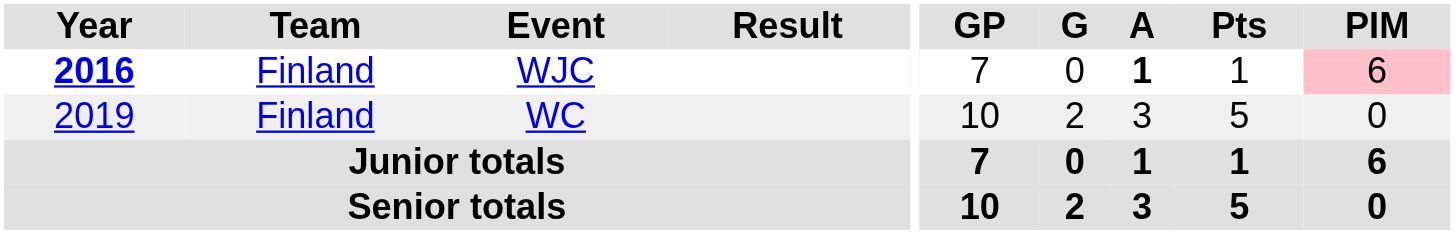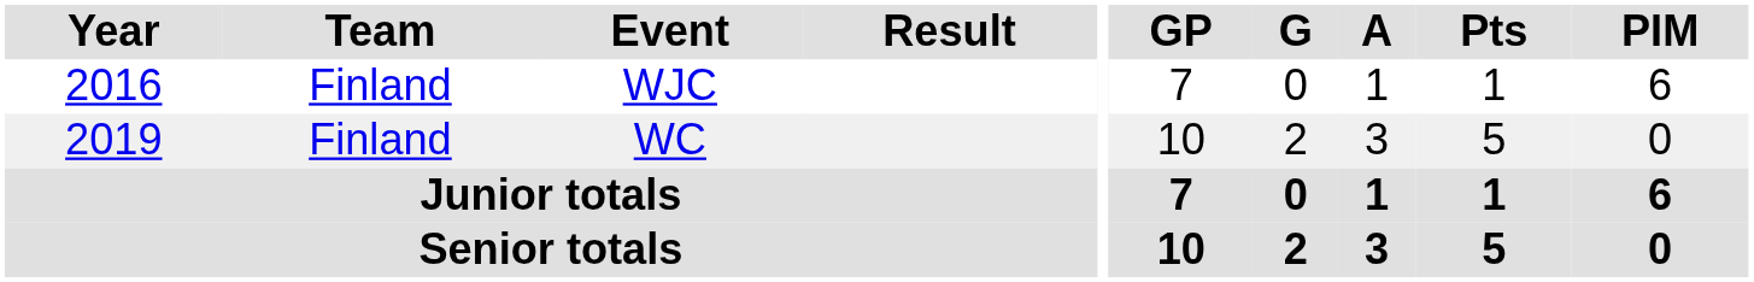WJC | Year: bold -> normal
WJC | A: bold -> normal
WJC | PIM: pink background -> no background
